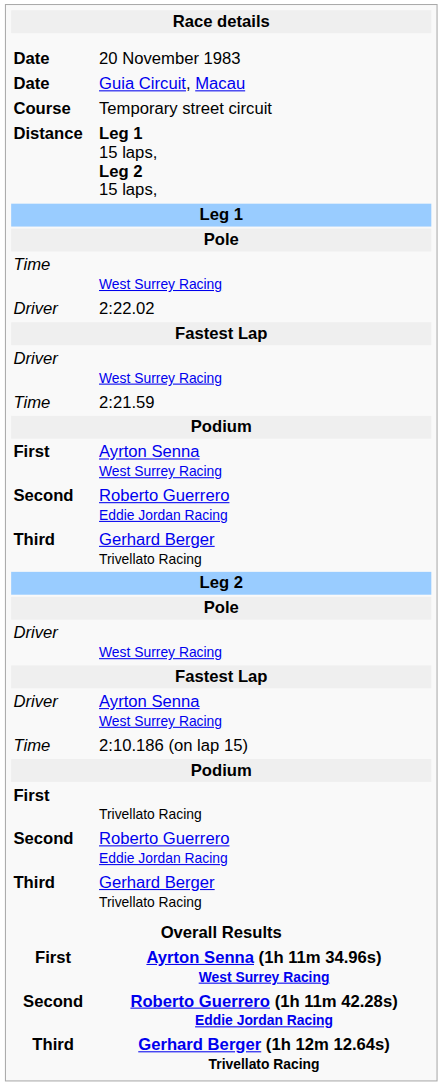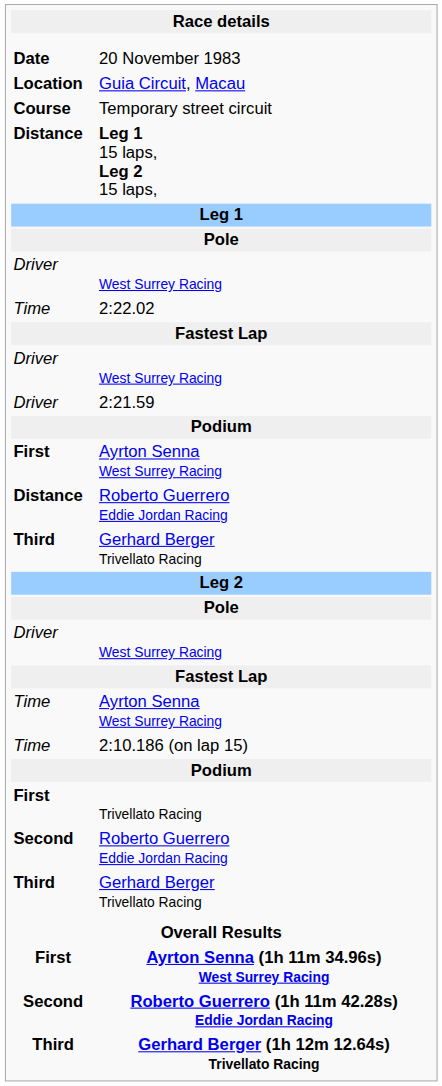row 3 | column 1: Date -> Location
row 8 | column 1: Time -> Driver
row 9 | column 1: Driver -> Time
row 12 | column 1: Time -> Driver
row 15 | column 1: Second -> Distance
row 21 | column 1: Driver -> Time
